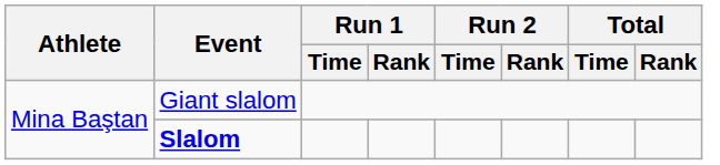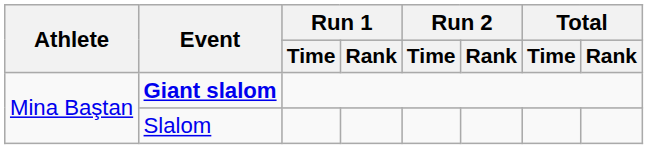Giant slalom | Event: normal -> bold
Slalom | Event: bold -> normal
